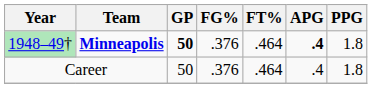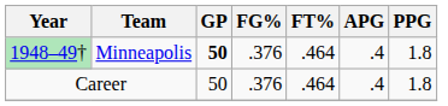1948–49† | Team: bold -> normal
1948–49† | APG: bold -> normal
